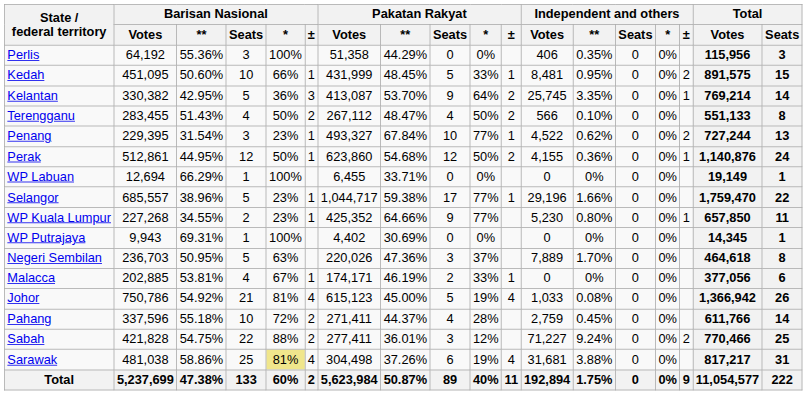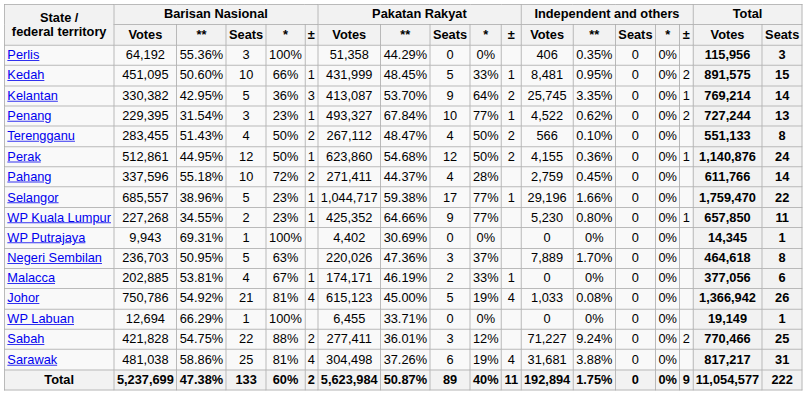rows swapped: Terengganu <-> Penang
rows swapped: Pahang <-> WP Labuan
Sarawak | Barisan Nasional / *: khaki background -> no background
